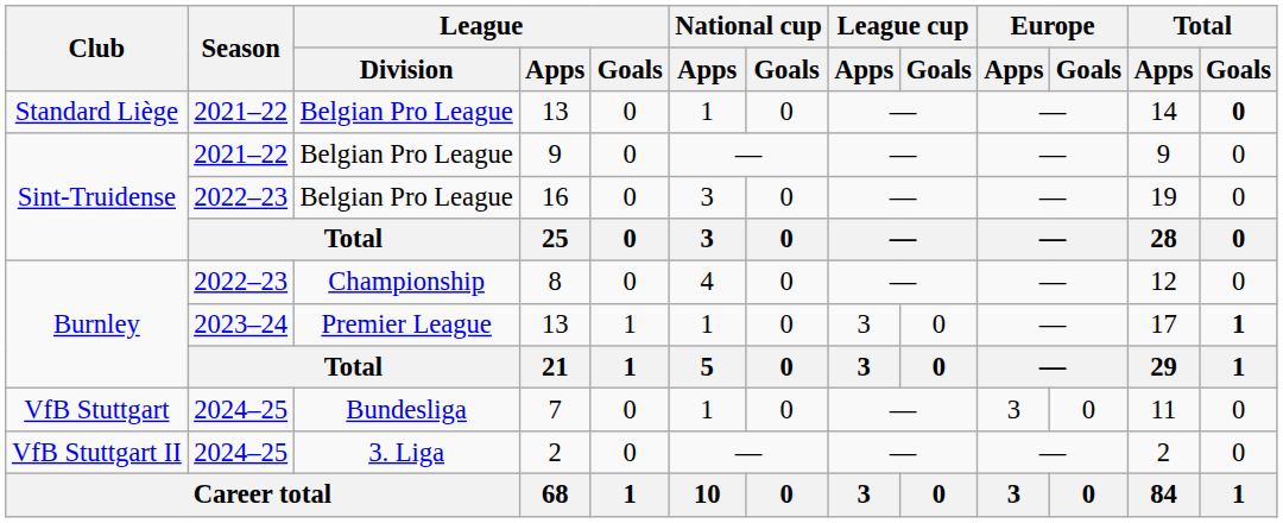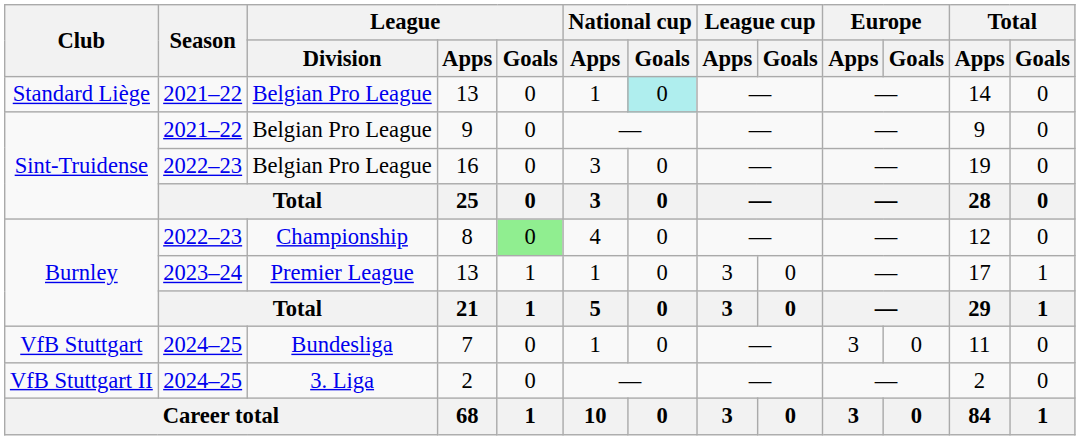Standard Liège / 13 | National cup / Goals: no background -> paleturquoise background
Standard Liège / 13 | Total / Goals: bold -> normal
8 | League / Goals: no background -> lightgreen background
Burnley / 13 | Total / Goals: bold -> normal
